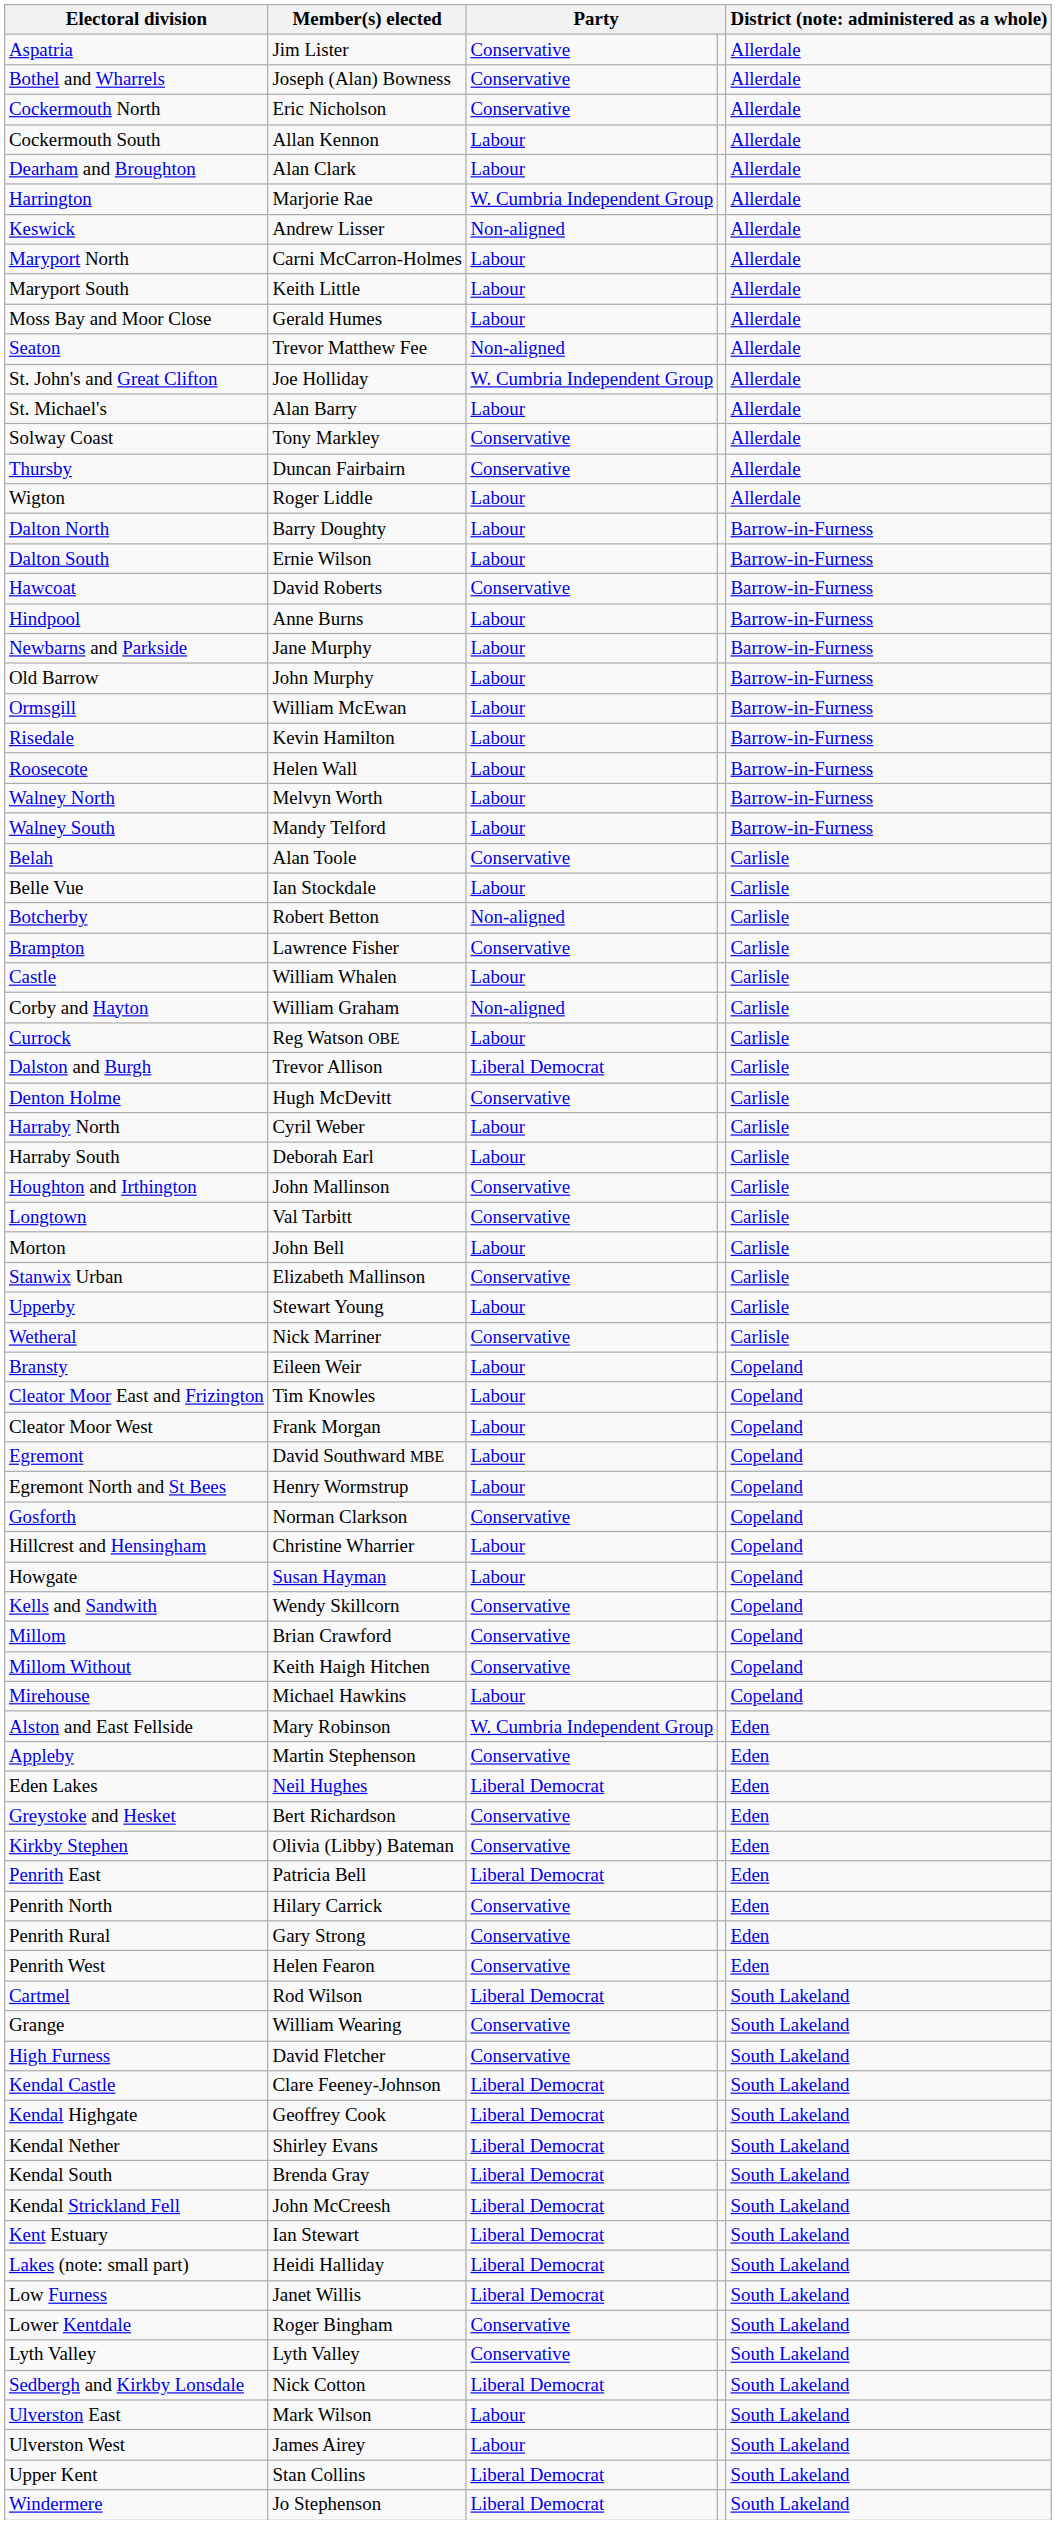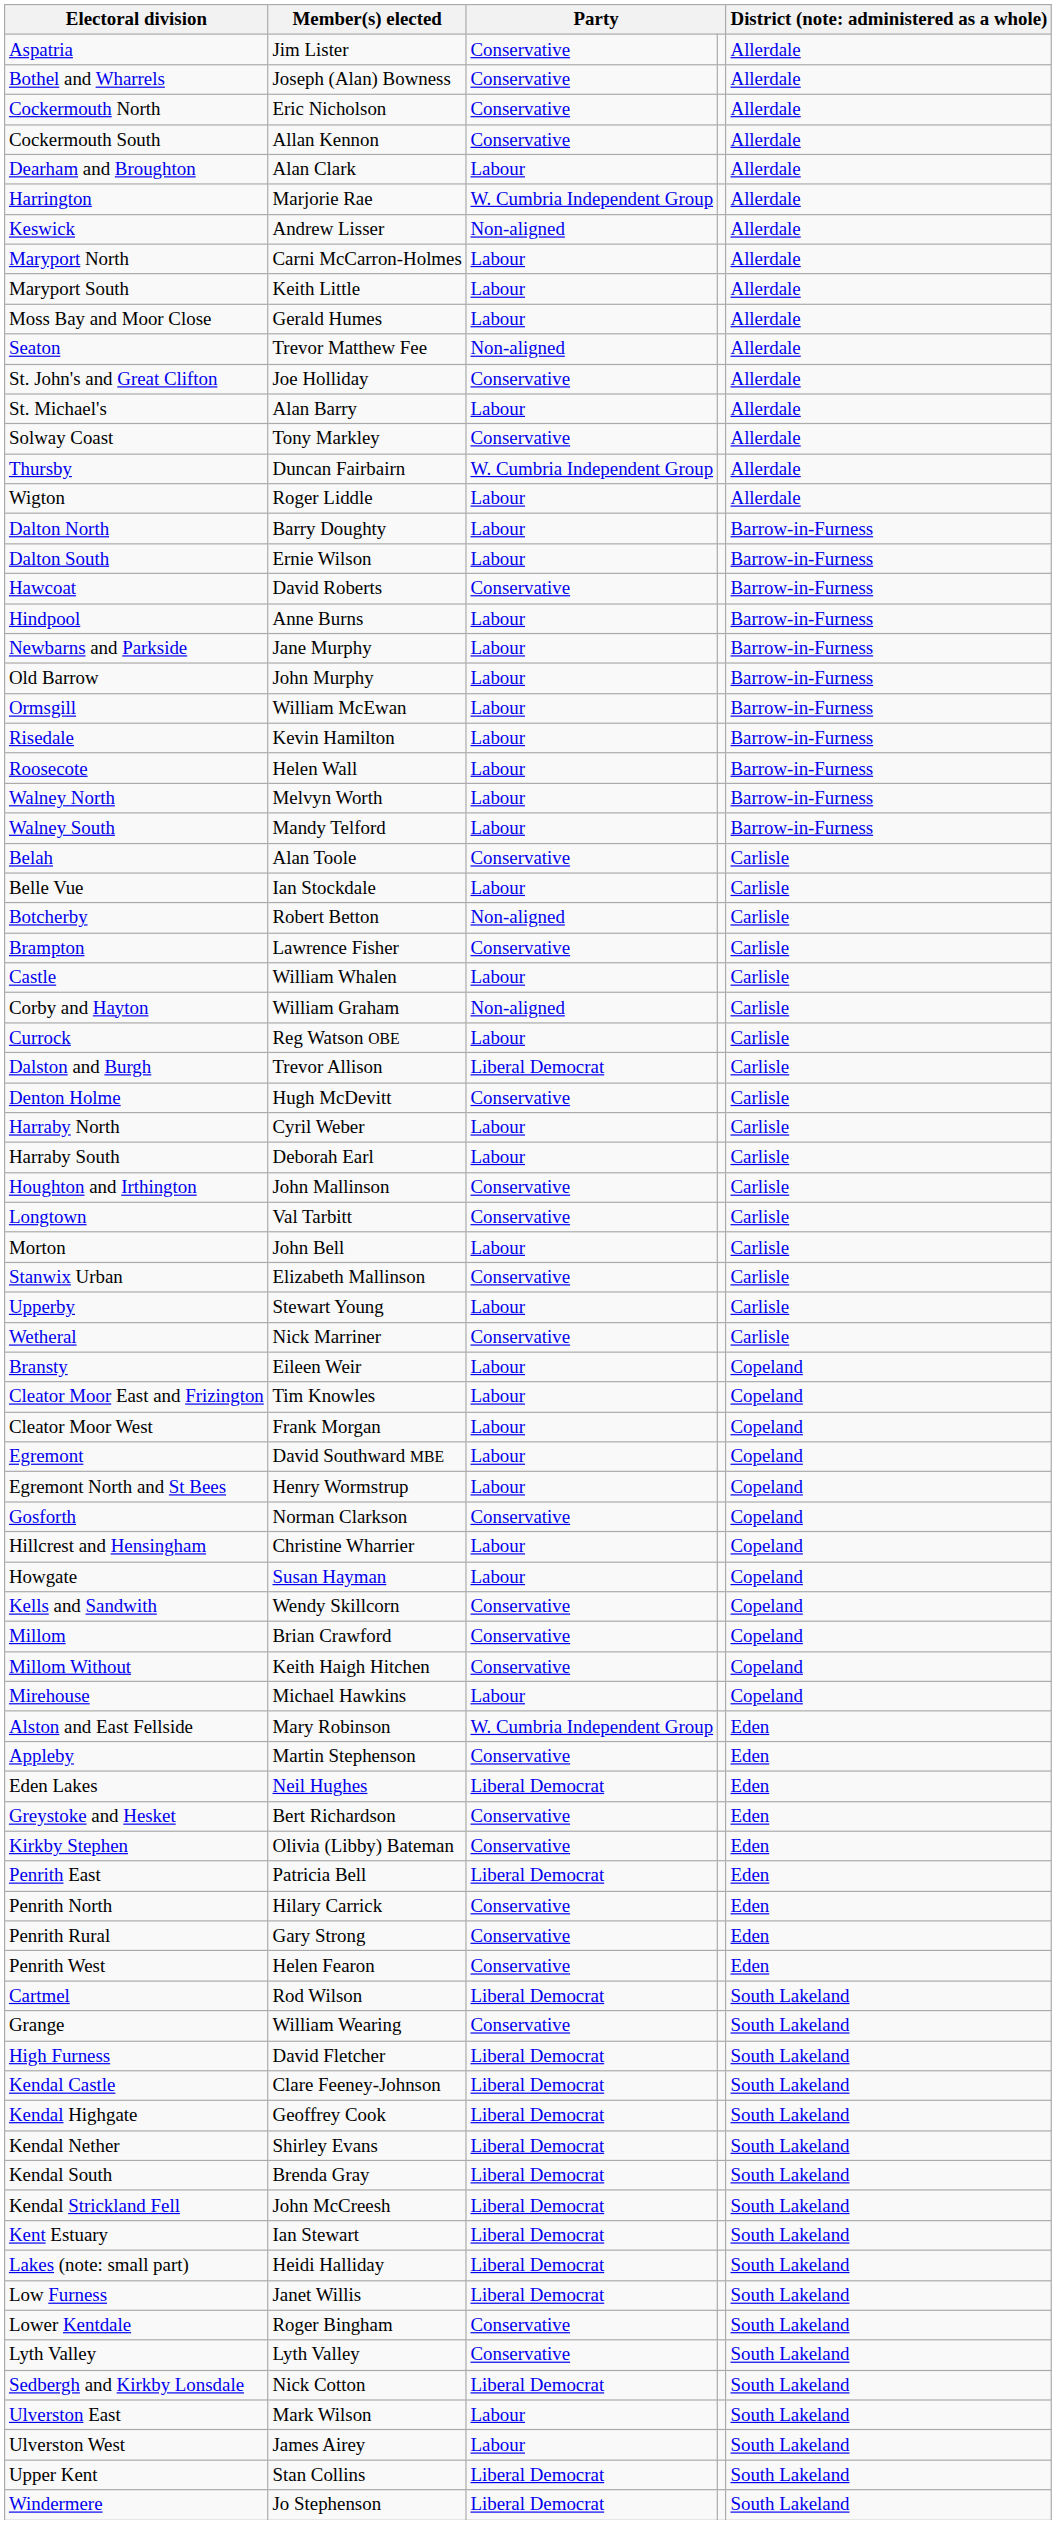Cockermouth South | column 3: Labour -> Conservative
St. John's and Great Clifton | column 3: W. Cumbria Independent Group -> Conservative
Thursby | column 3: Conservative -> W. Cumbria Independent Group
High Furness | column 3: Conservative -> Liberal Democrat
